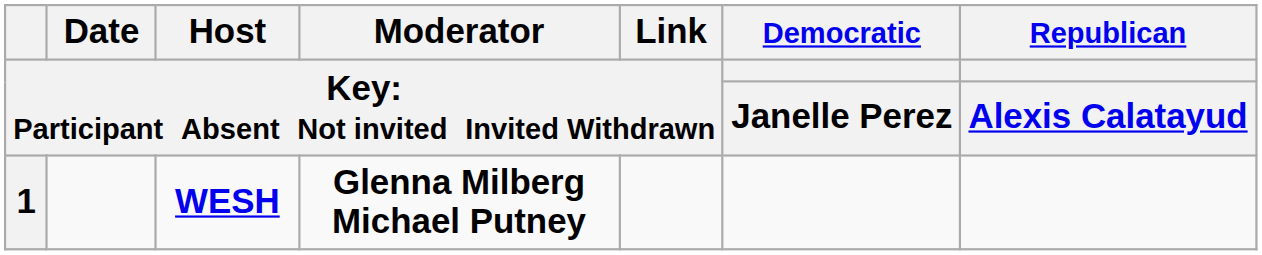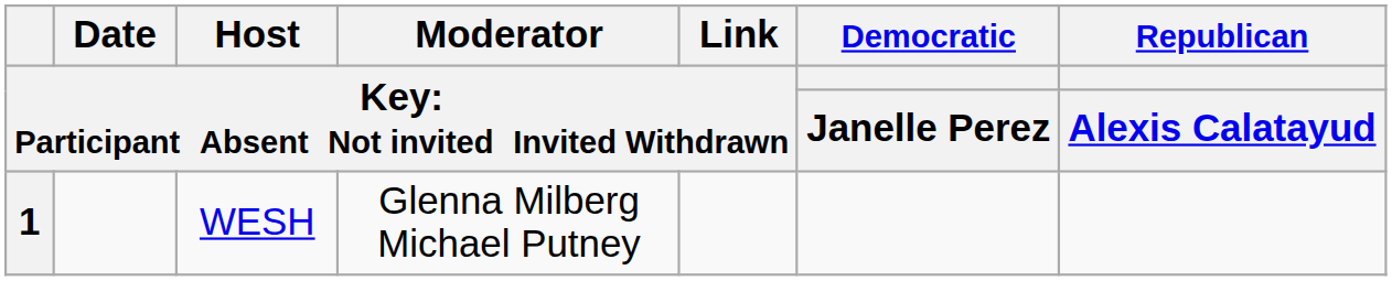1 | column 3: bold -> normal
1 | column 4: bold -> normal
